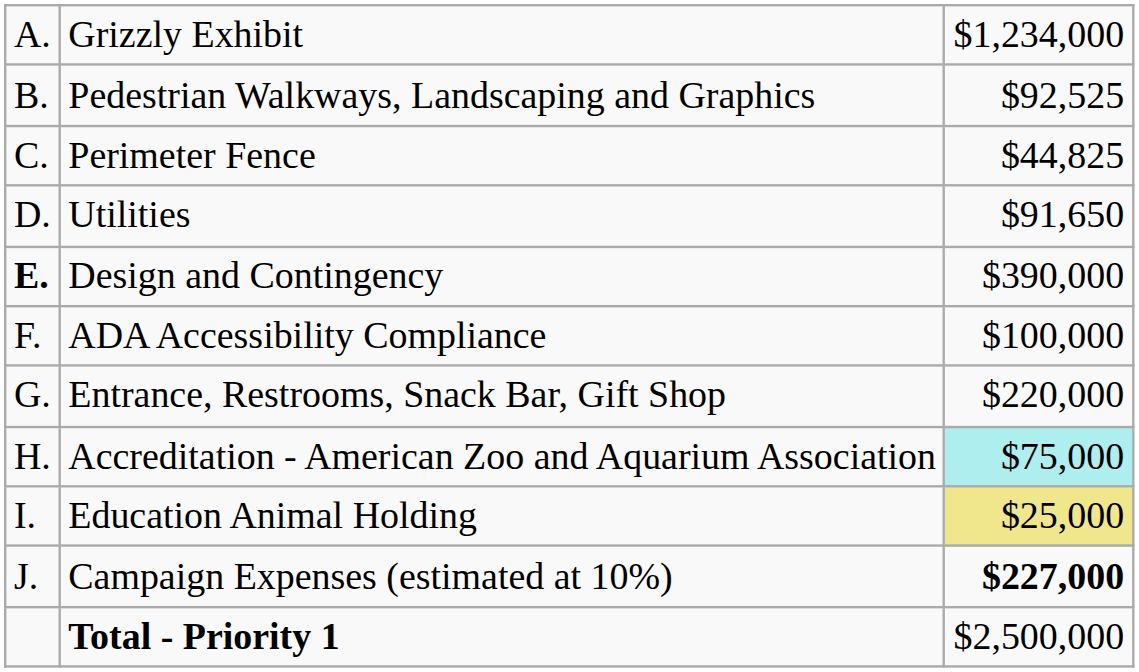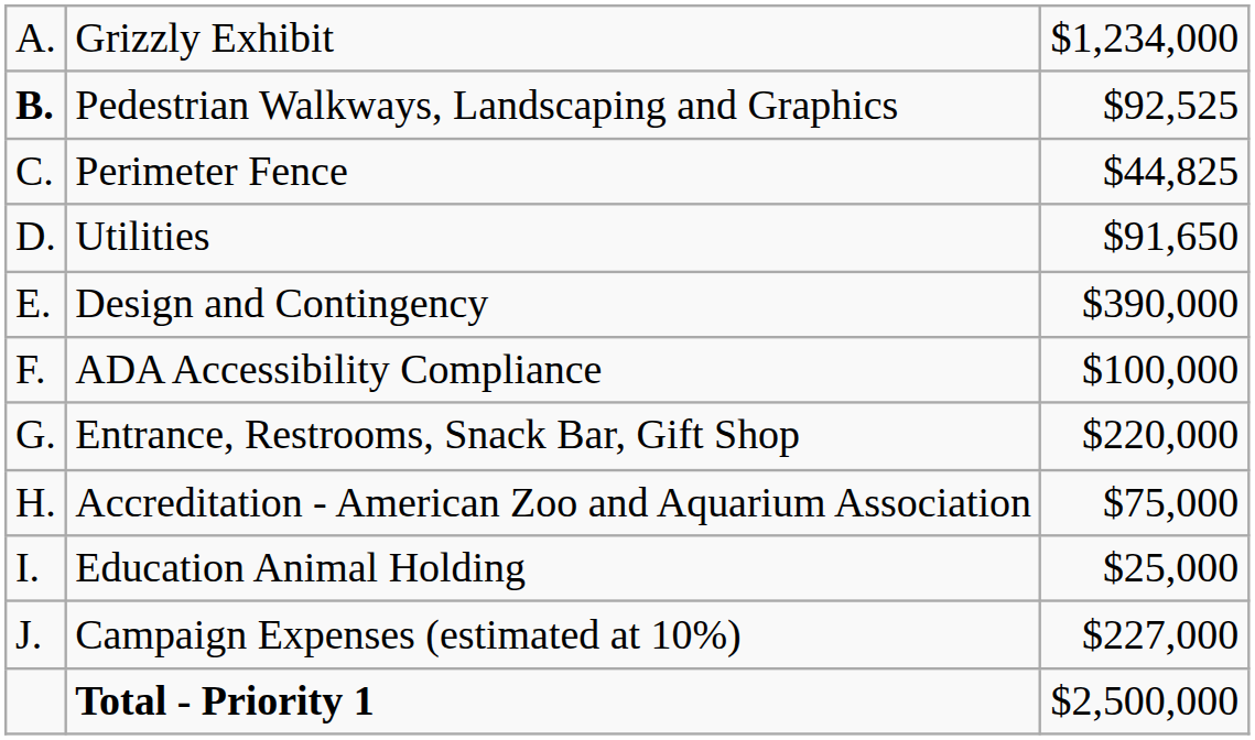Pedestrian Walkways, Landscaping and Graphics | column 1: normal -> bold
Design and Contingency | column 1: bold -> normal
Accreditation - American Zoo and Aquarium Association | column 3: paleturquoise background -> no background
Education Animal Holding | column 3: khaki background -> no background
Campaign Expenses (estimated at 10%) | column 3: bold -> normal
